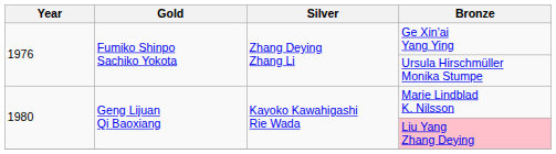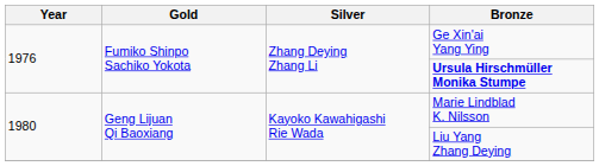Ursula Hirschmüller Monika Stumpe | Bronze: normal -> bold
Liu Yang Zhang Deying | Bronze: pink background -> no background
